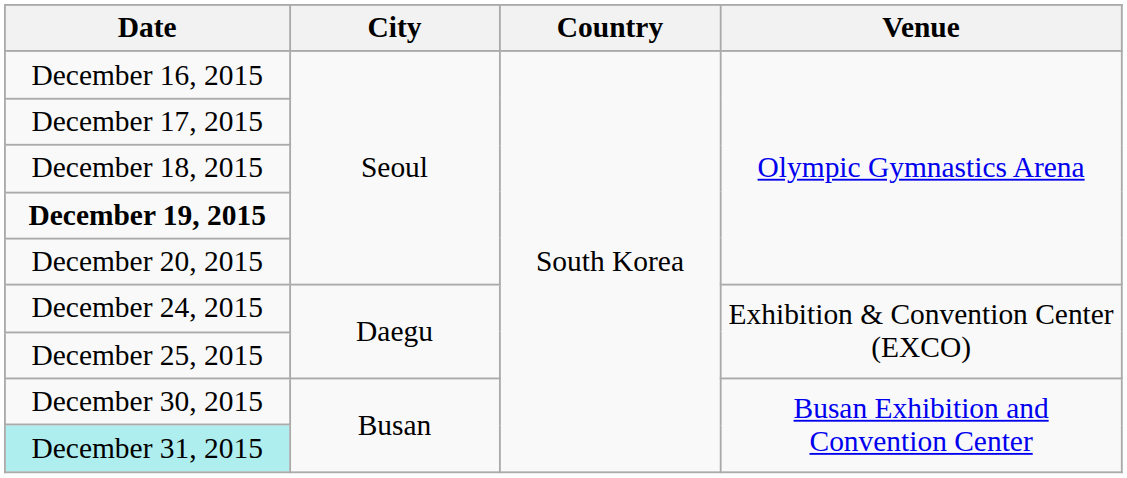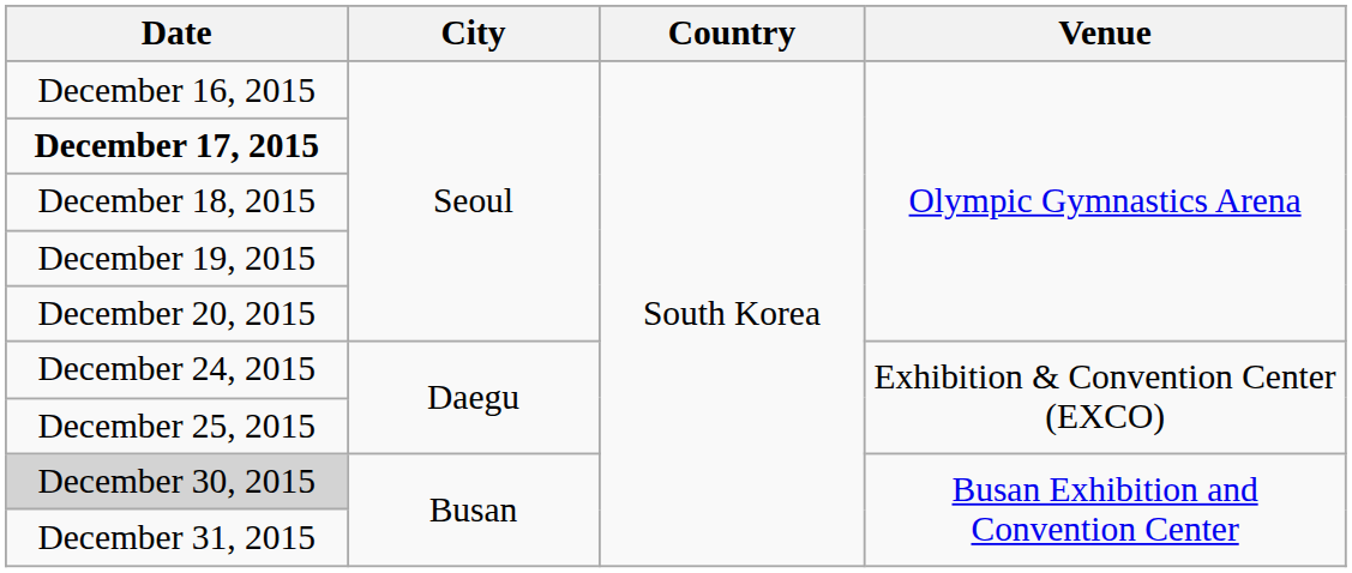December 17, 2015 | Date: normal -> bold
December 19, 2015 | Date: bold -> normal
December 30, 2015 | Date: no background -> lightgrey background
December 31, 2015 | Date: paleturquoise background -> no background
